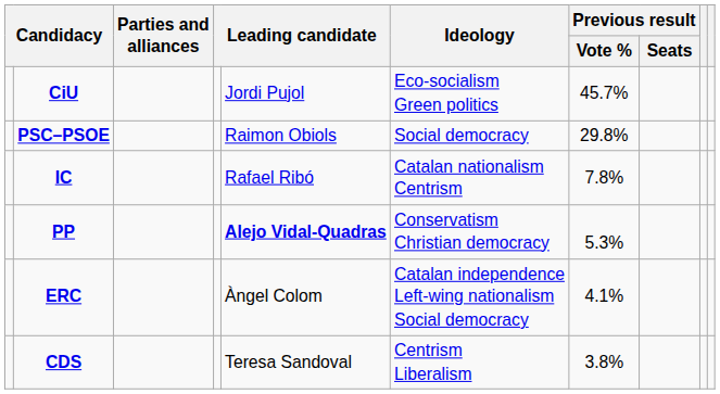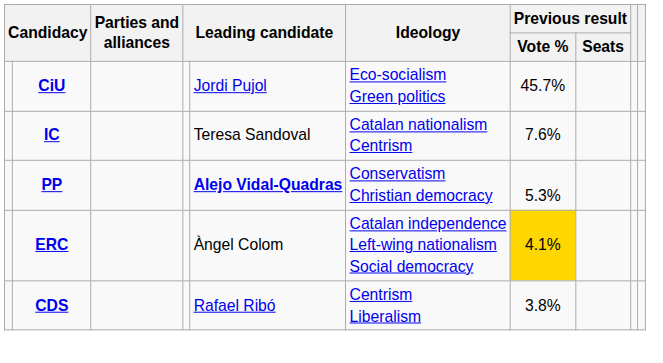- row: PSC–PSOE | Raimon Obiols | Social democracy | 29.8%
IC | column 5: Rafael Ribó -> Teresa Sandoval
IC | Previous result / Vote %: 7.8% -> 7.6%
ERC | Previous result / Vote %: no background -> gold background
CDS | column 5: Teresa Sandoval -> Rafael Ribó
